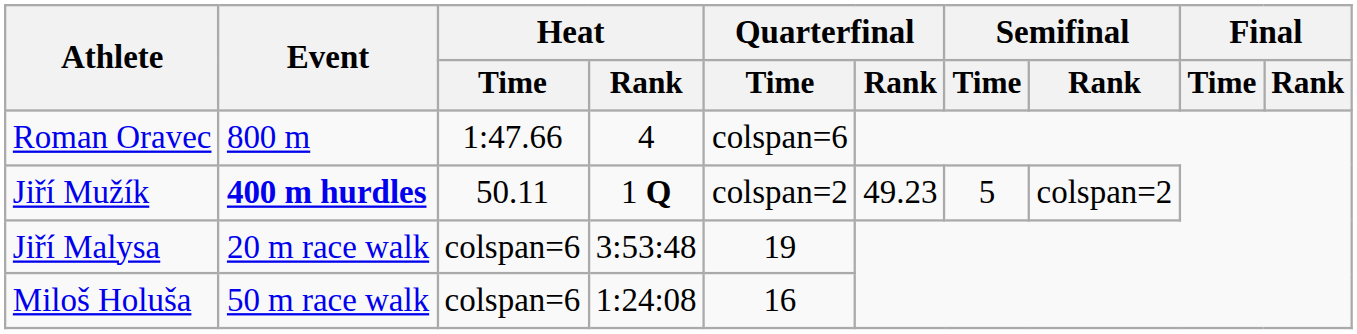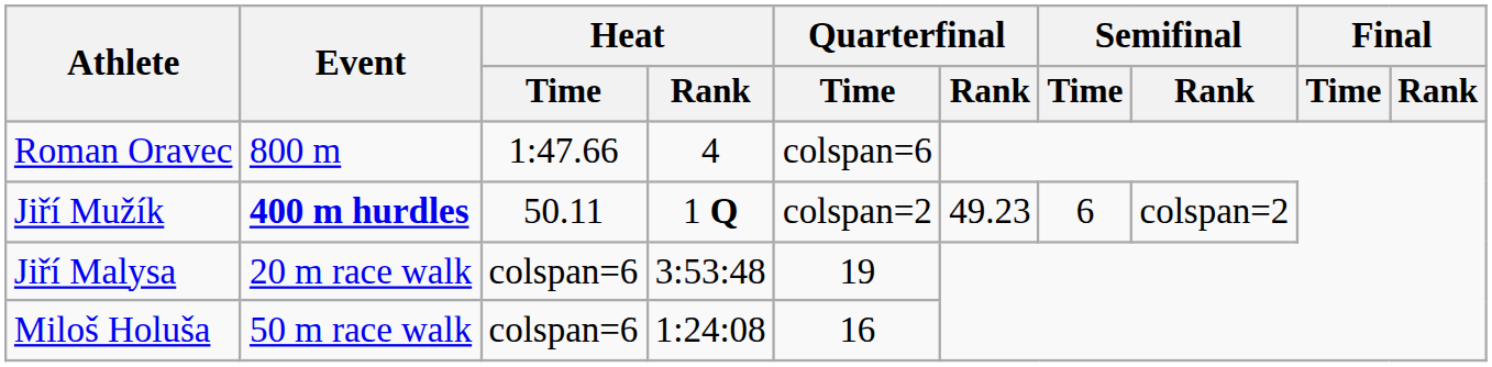Jiří Mužík | Semifinal / Time: 5 -> 6
